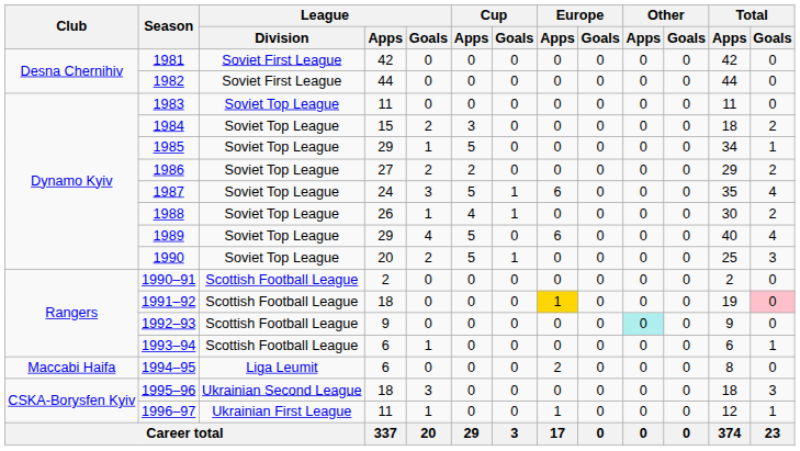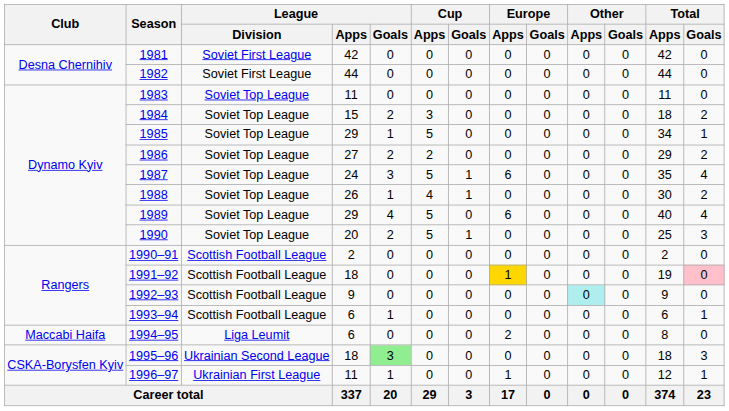1995–96 | League / Goals: no background -> lightgreen background
